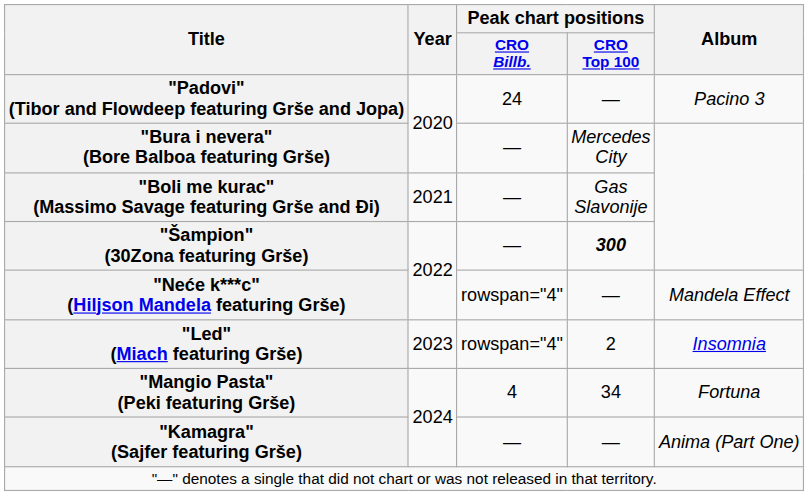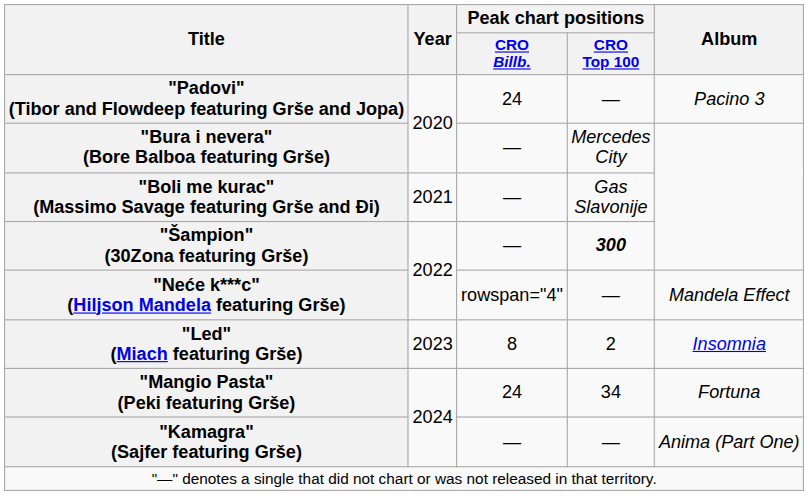"Led" (Miach featuring Grše) | Peak chart positions / CRO Billb.: rowspan="4" -> 8
"Mangio Pasta" (Peki featuring Grše) | Peak chart positions / CRO Billb.: 4 -> 24
